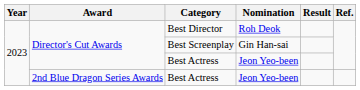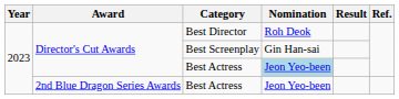Director's Cut Awards / Best Actress | Nomination: no background -> lightblue background
